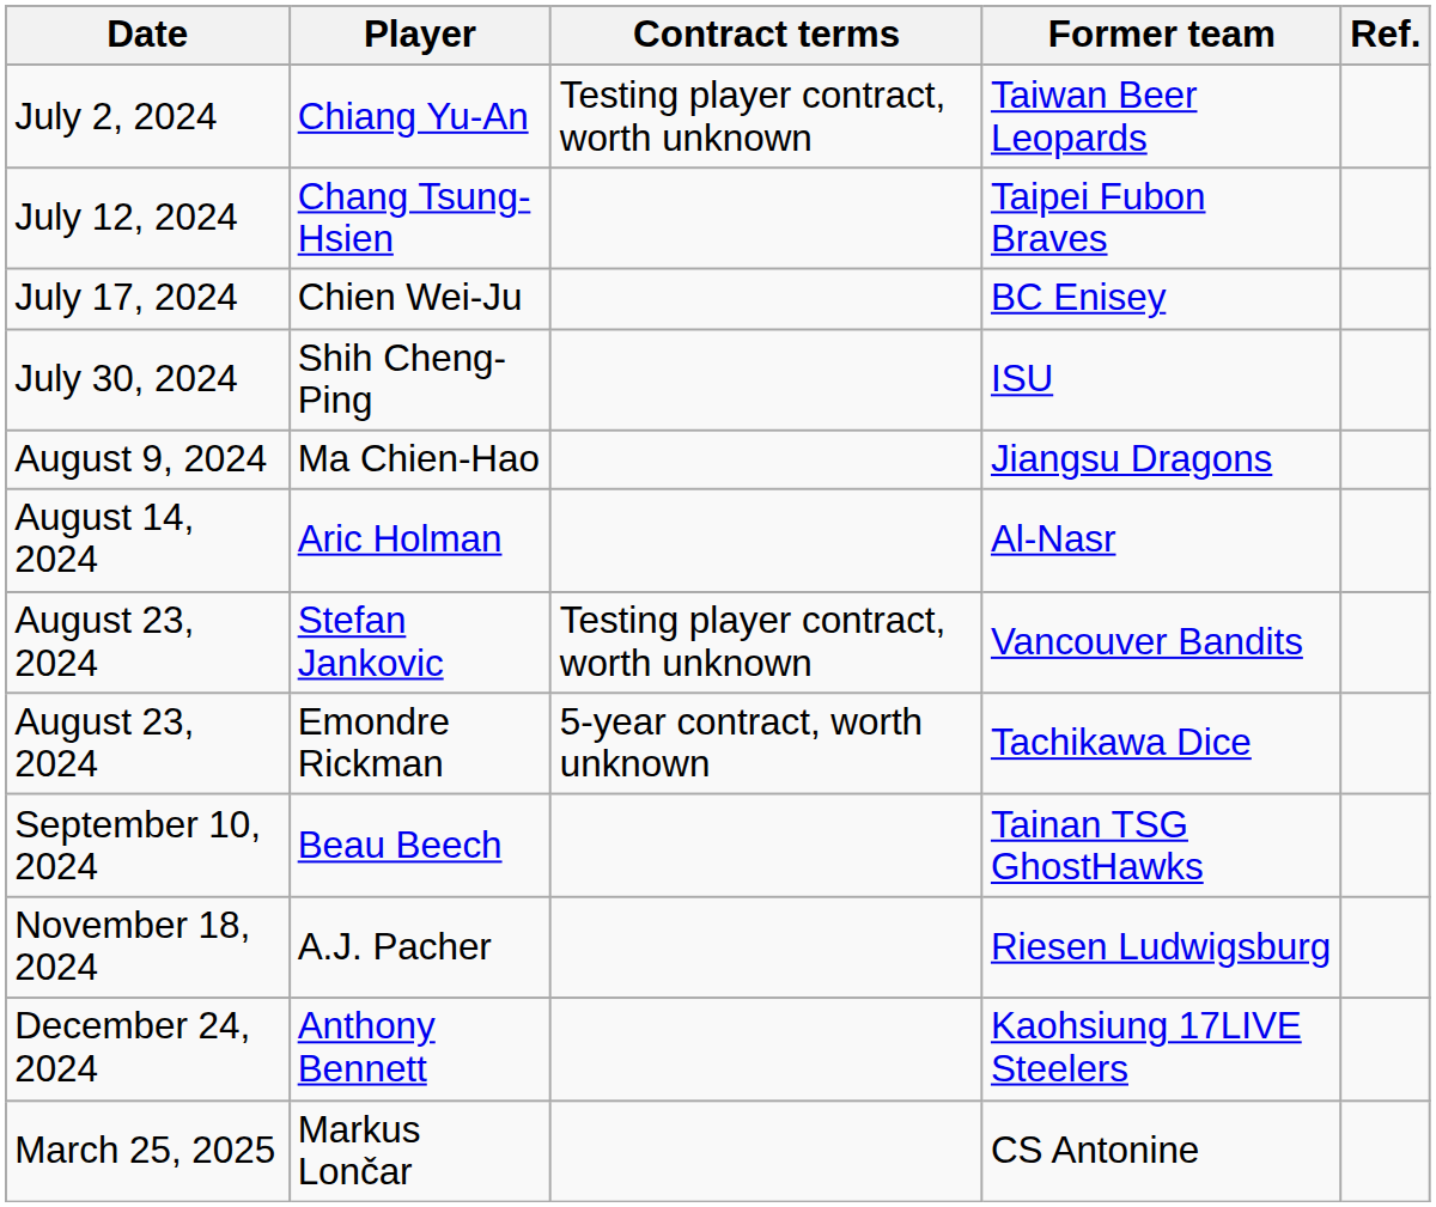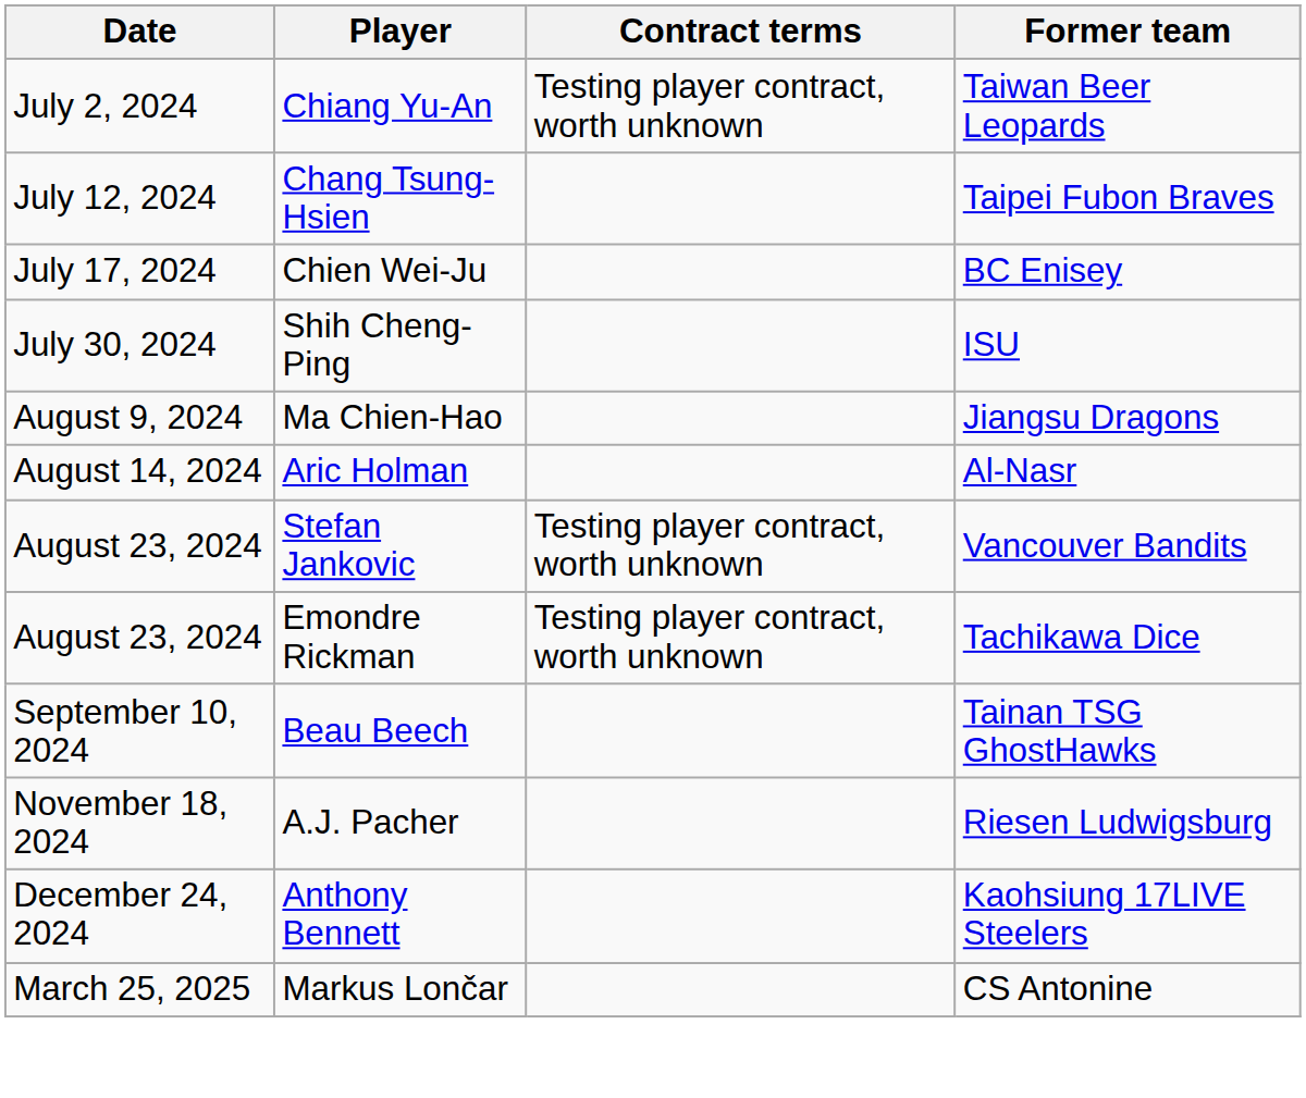- column: Ref.
Emondre Rickman | Contract terms: 5-year contract, worth unknown -> Testing player contract, worth unknown
